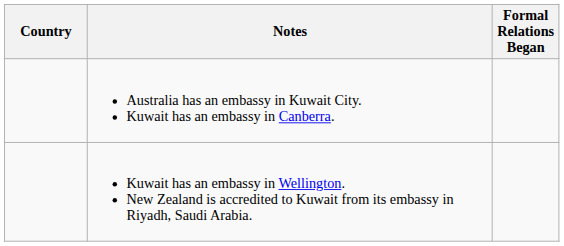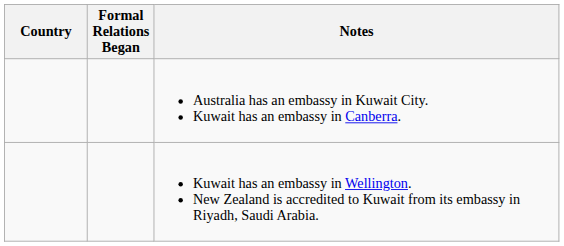columns swapped: Formal Relations Began <-> Notes
